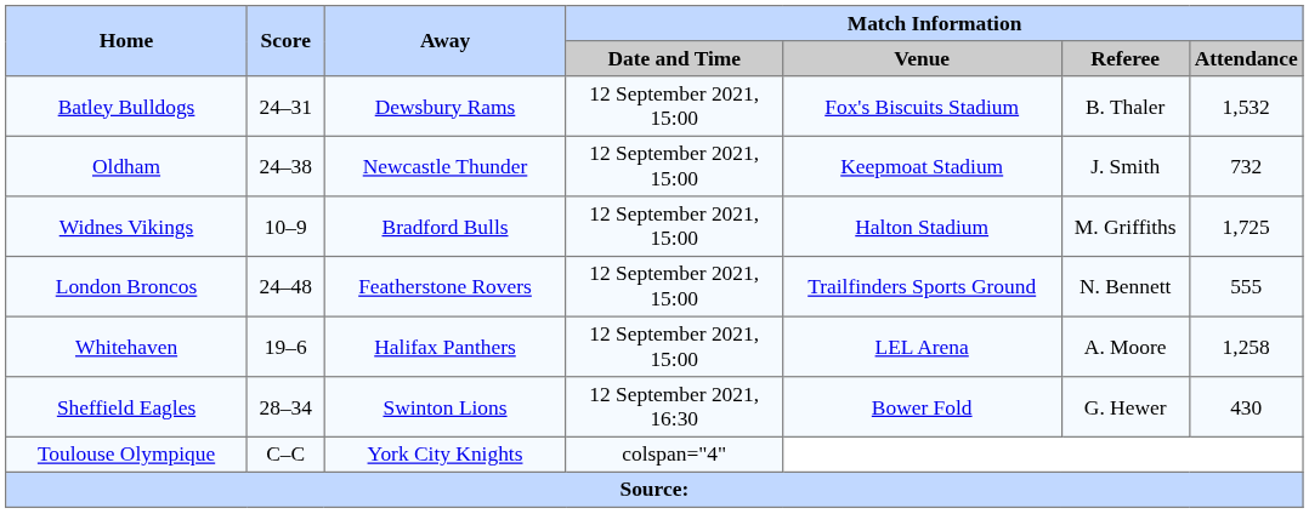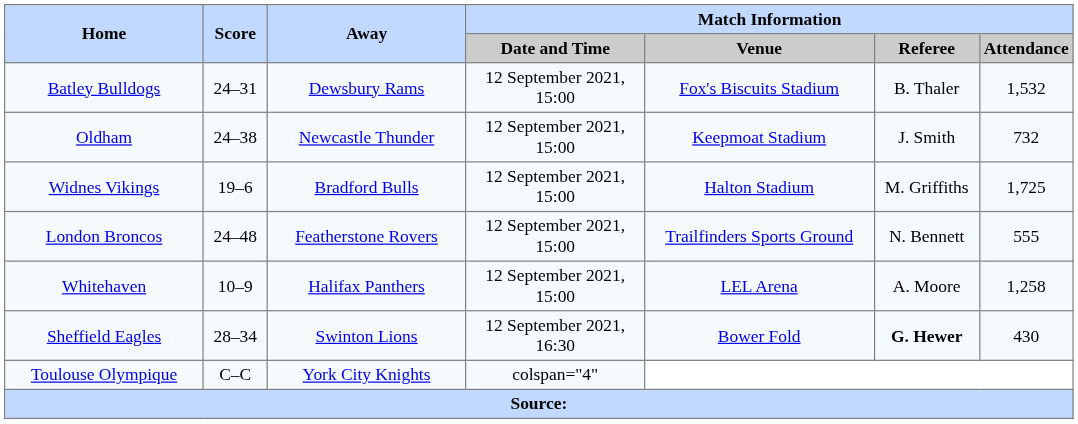Widnes Vikings | Score: 10–9 -> 19–6
Whitehaven | Score: 19–6 -> 10–9
Sheffield Eagles | Match Information / Referee: normal -> bold
